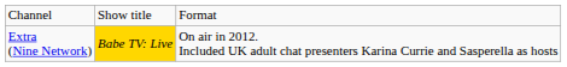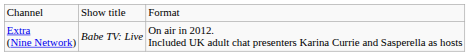Extra (Nine Network) | column 2: gold background -> no background
